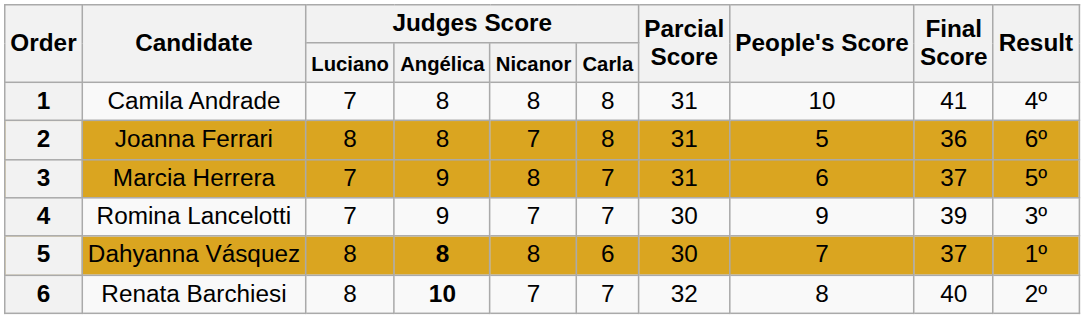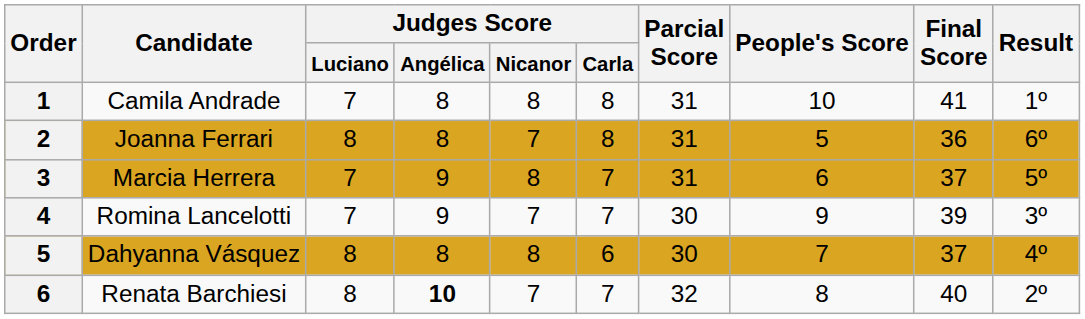Camila Andrade | Result: 4º -> 1º
Dahyanna Vásquez | Judges Score / Angélica: bold -> normal
Dahyanna Vásquez | Result: 1º -> 4º
